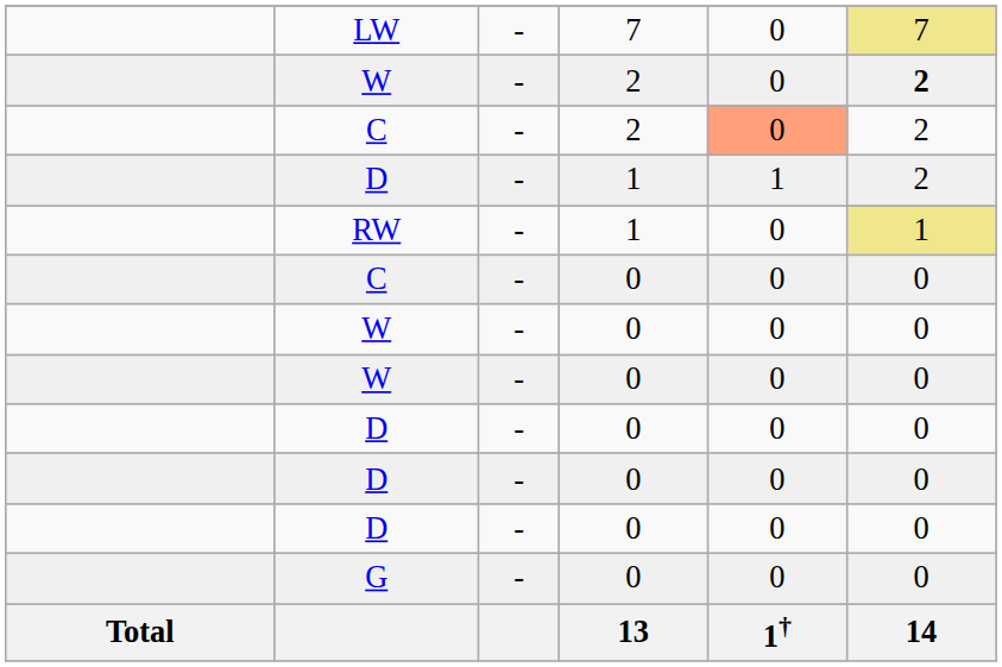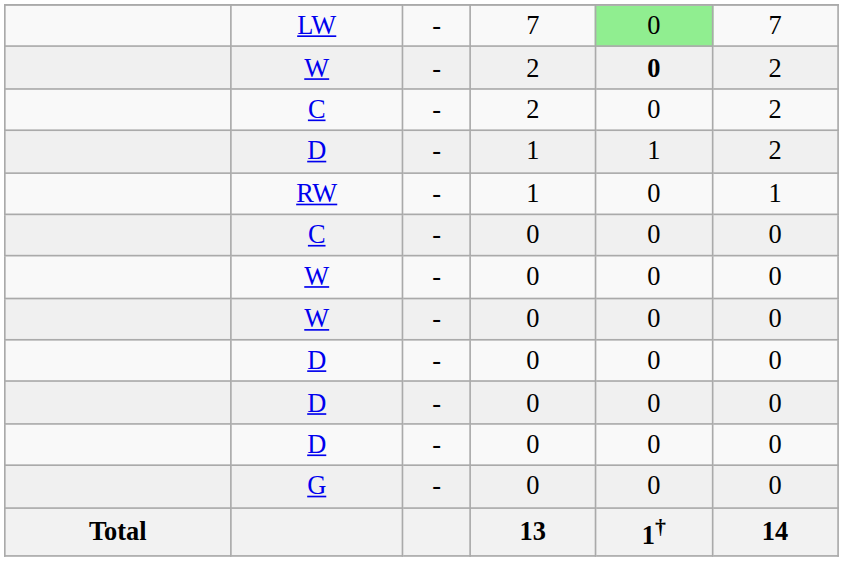LW | column 5: no background -> lightgreen background
LW | column 6: khaki background -> no background
W / 2 | column 5: normal -> bold
W / 2 | column 6: bold -> normal
C / 2 | column 5: lightsalmon background -> no background
RW | column 6: khaki background -> no background
